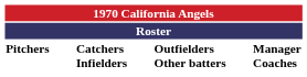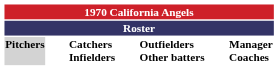Pitchers | column 1: no background -> lightgrey background
